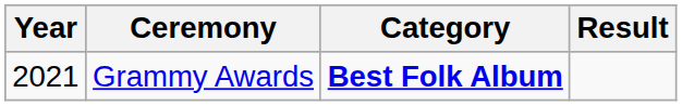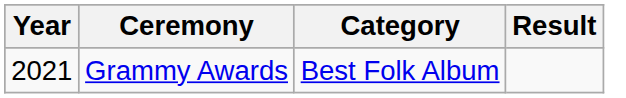Grammy Awards | Category: bold -> normal
